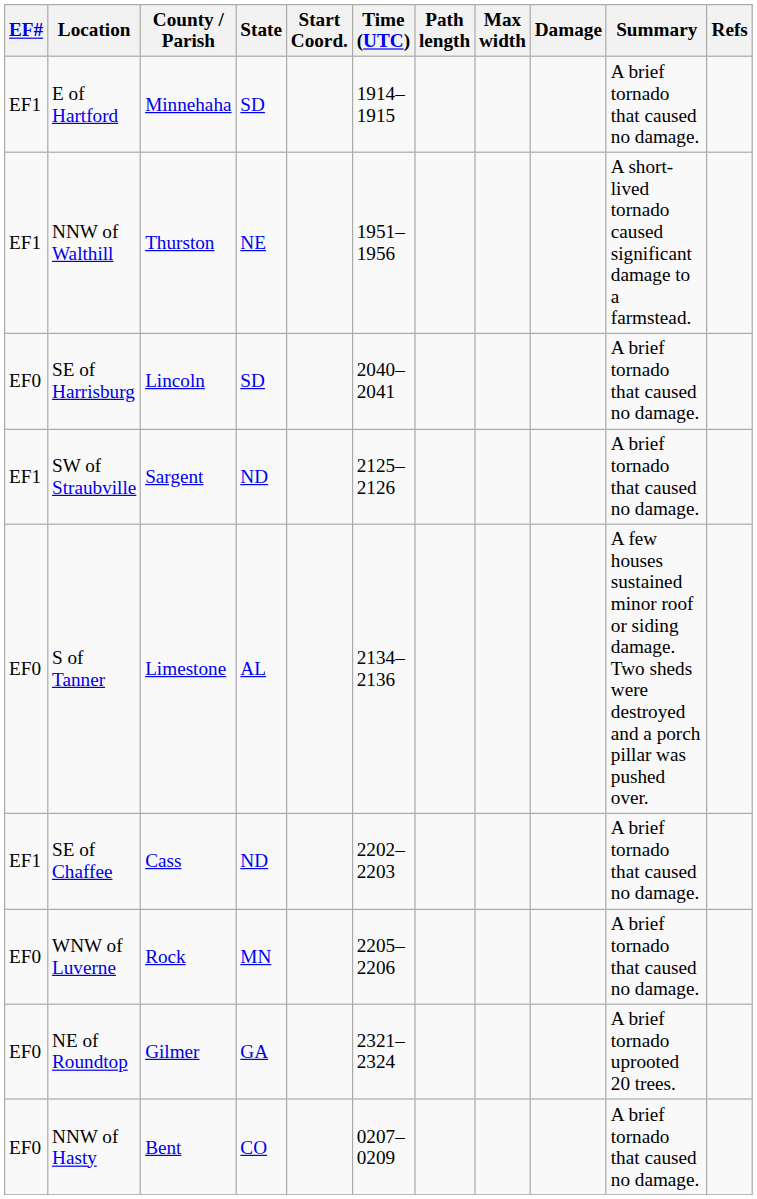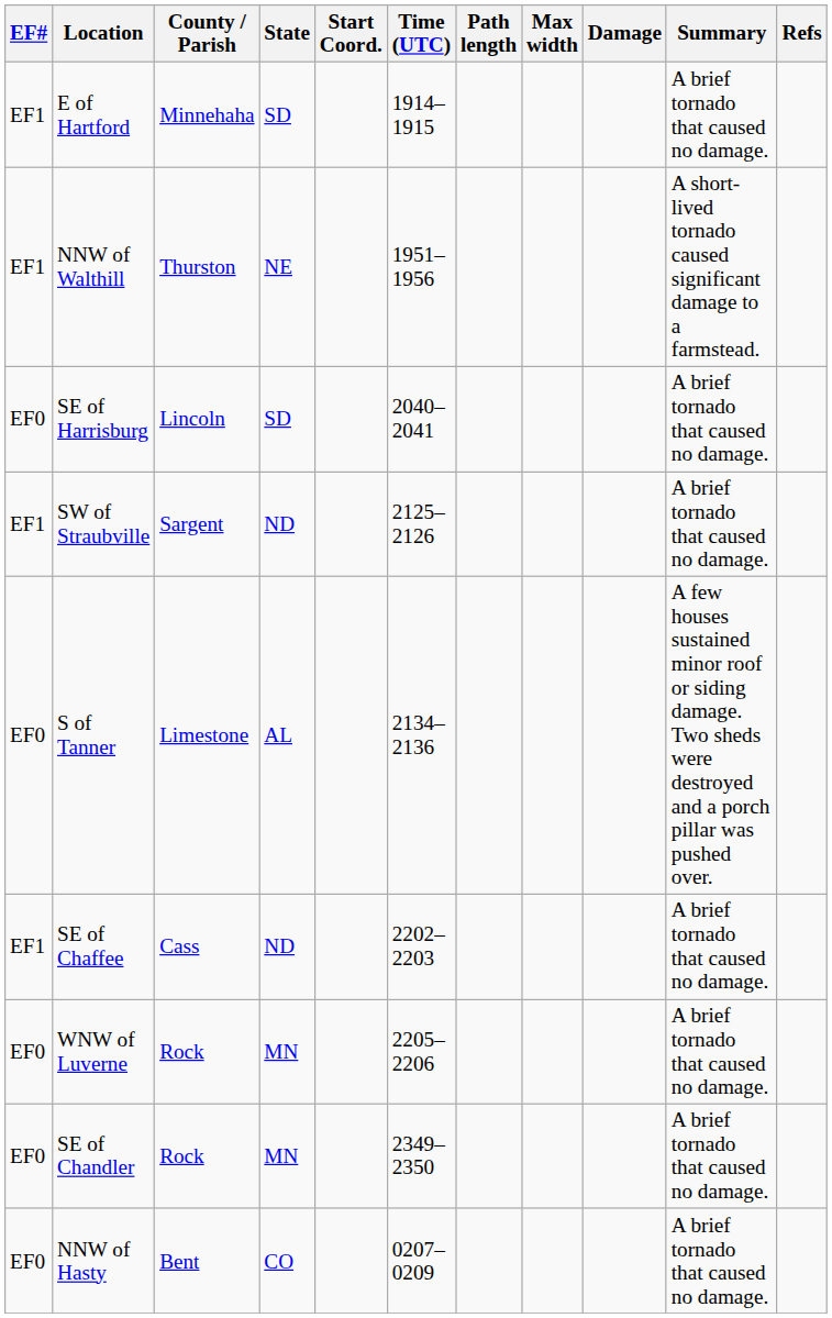- row: EF0 | NE of Roundtop | Gilmer | GA | 2321–2324 | A brief tornado uprooted 20 trees.
+ row: EF0 | SE of Chandler | Rock | MN | 2349–2350 | A brief tornado that caused no damage.
